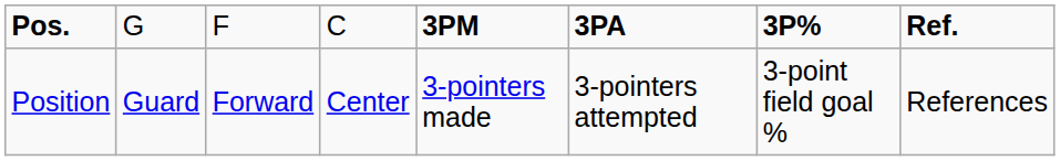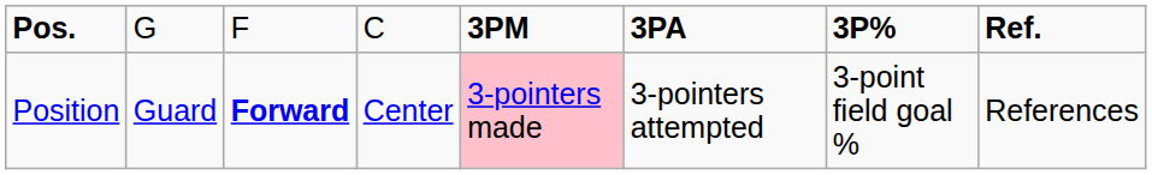Position | column 3: normal -> bold
Position | column 5: no background -> pink background
